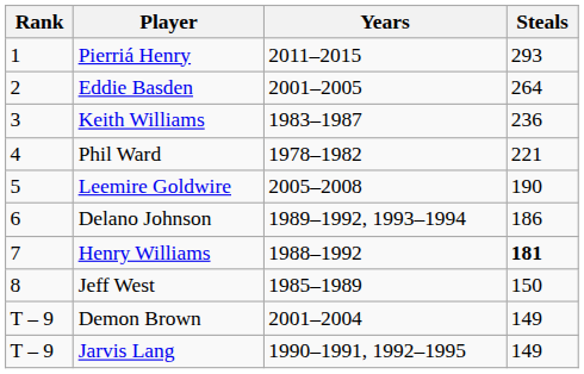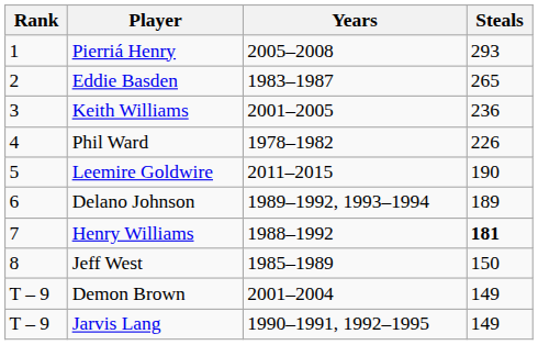Pierriá Henry | Years: 2011–2015 -> 2005–2008
Eddie Basden | Years: 2001–2005 -> 1983–1987
Eddie Basden | Steals: 264 -> 265
Keith Williams | Years: 1983–1987 -> 2001–2005
Phil Ward | Steals: 221 -> 226
Leemire Goldwire | Years: 2005–2008 -> 2011–2015
Delano Johnson | Steals: 186 -> 189
